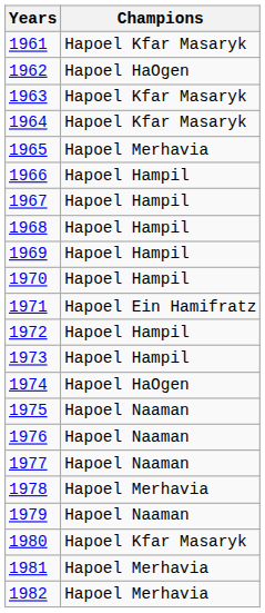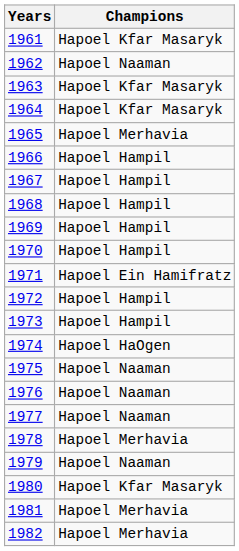1962 | Champions: Hapoel HaOgen -> Hapoel Naaman
